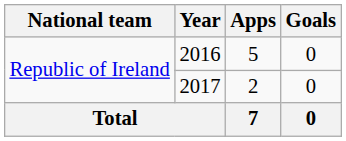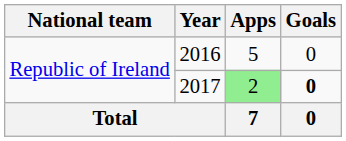2017 | Apps: no background -> lightgreen background
2017 | Goals: normal -> bold
